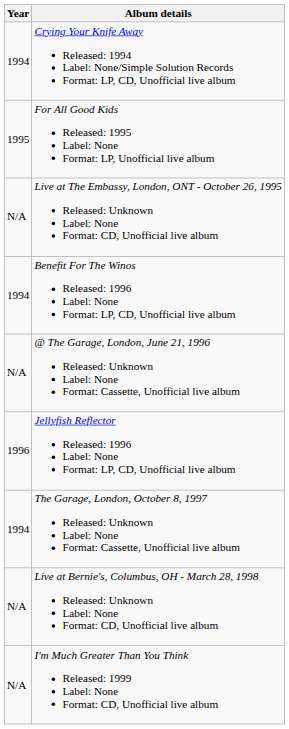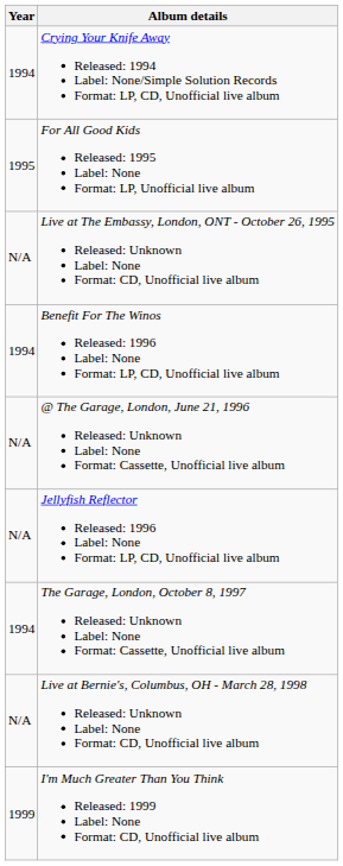row 7 | Year: 1996 -> N/A
row 10 | Year: N/A -> 1999
